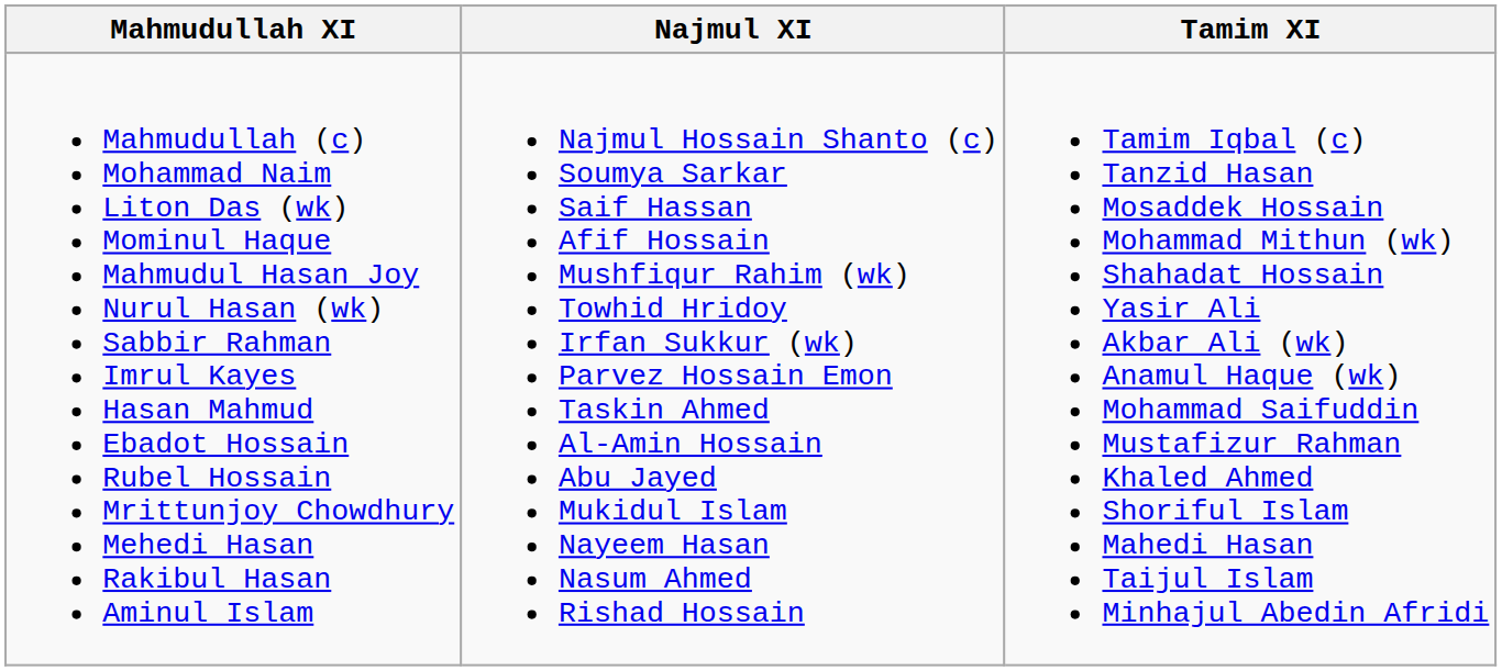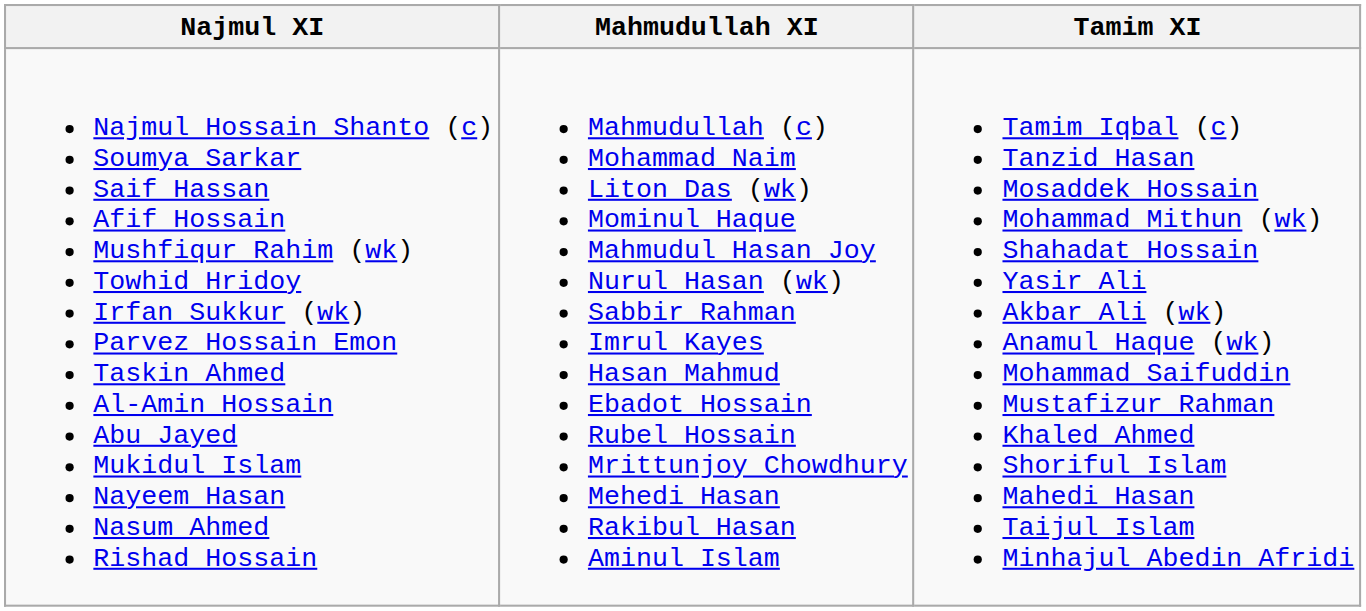columns swapped: Mahmudullah XI <-> Najmul XI
